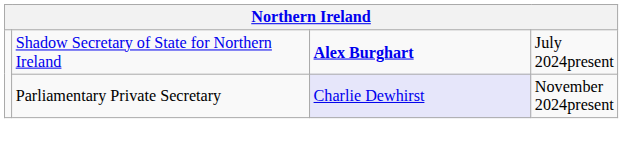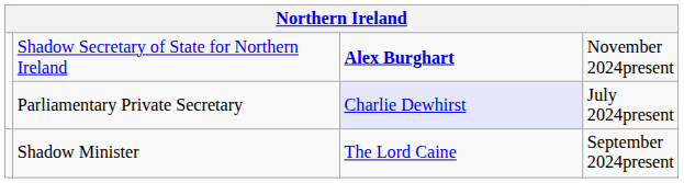Shadow Secretary of State for Northern Ireland | column 4: July 2024present -> November 2024present
Parliamentary Private Secretary | column 4: November 2024present -> July 2024present
+ row: Shadow Minister | The Lord Caine | September 2024present
